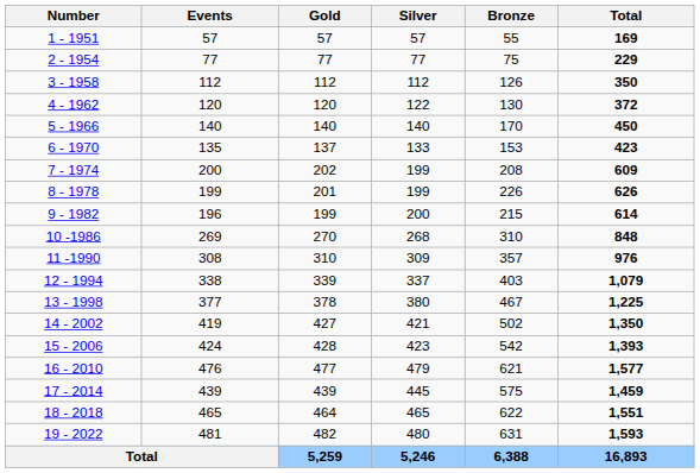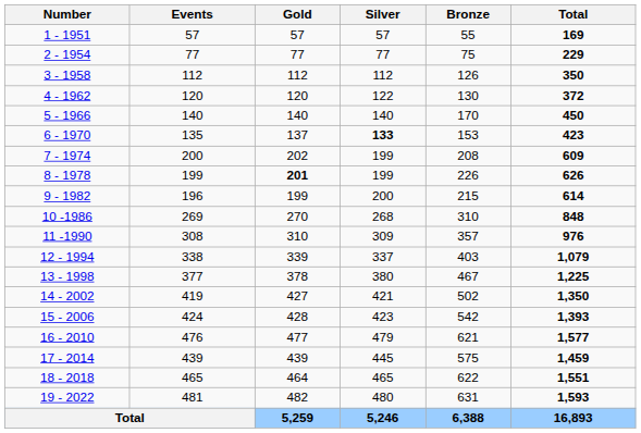6 - 1970 | Silver: normal -> bold
8 - 1978 | Gold: normal -> bold
